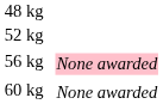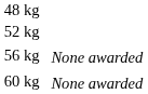56 kg / None awarded | column 2: pink background -> no background
